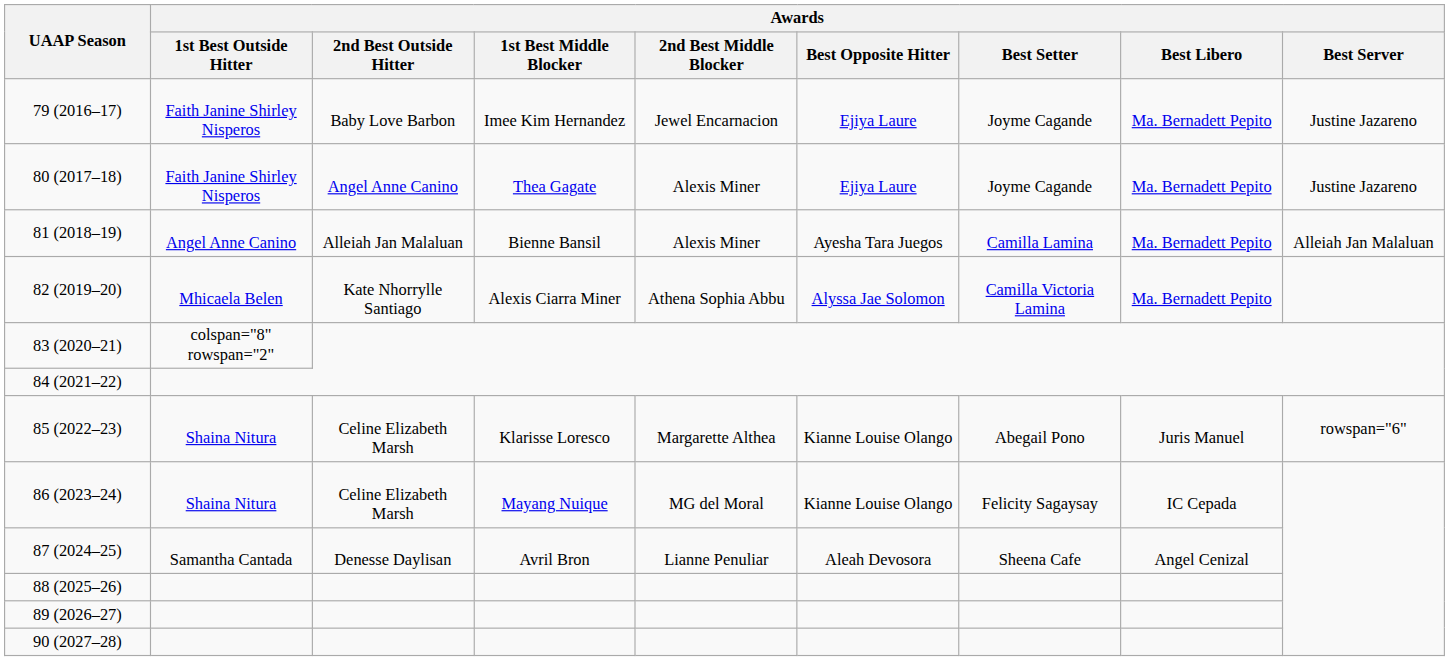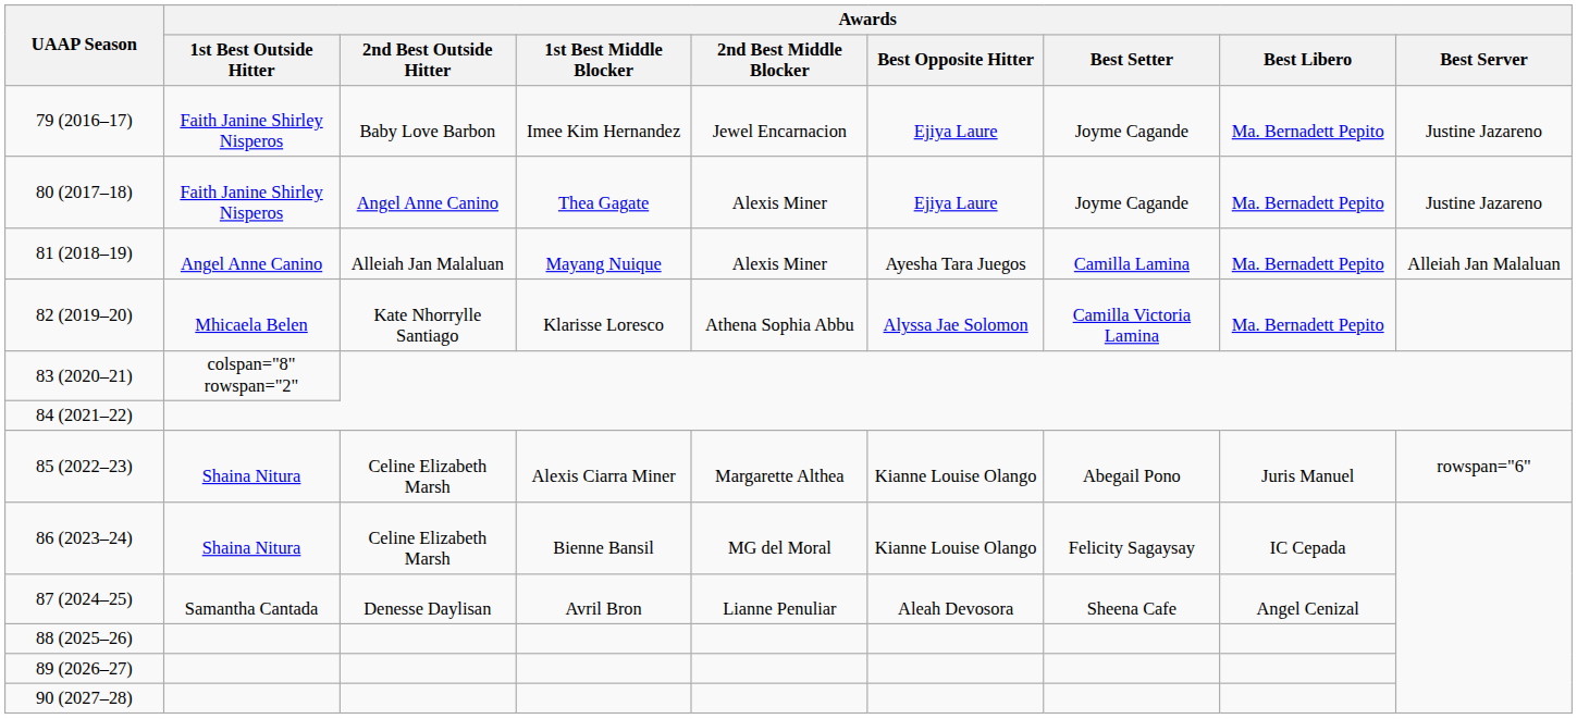81 (2018–19) | Awards / 1st Best Middle Blocker: Bienne Bansil -> Mayang Nuique
82 (2019–20) | Awards / 1st Best Middle Blocker: Alexis Ciarra Miner -> Klarisse Loresco
85 (2022–23) | Awards / 1st Best Middle Blocker: Klarisse Loresco -> Alexis Ciarra Miner
86 (2023–24) | Awards / 1st Best Middle Blocker: Mayang Nuique -> Bienne Bansil
